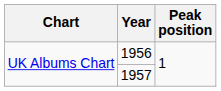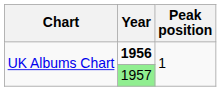1956 | Year: normal -> bold
1957 | Year: no background -> lightgreen background
